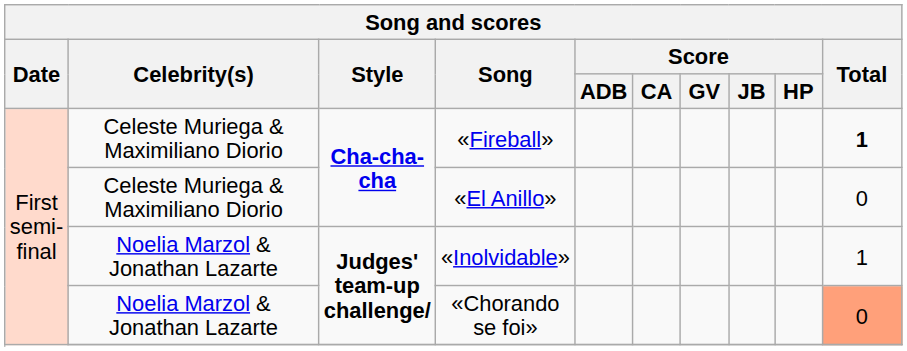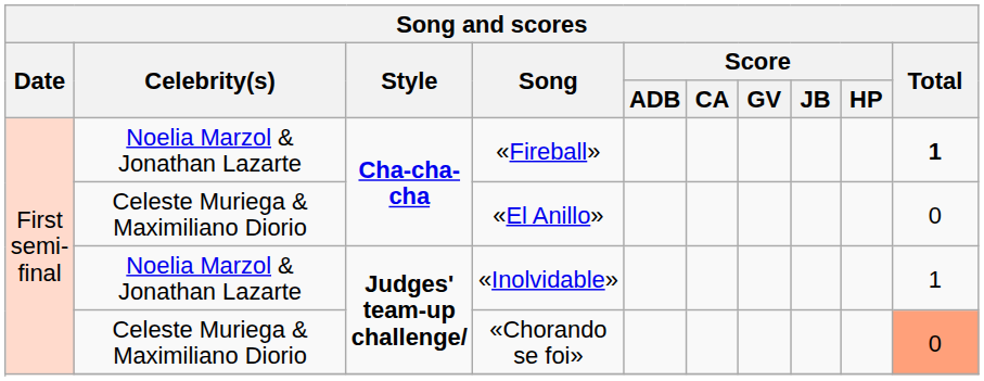«Fireball» | Celebrity(s): Celeste Muriega & Maximiliano Diorio -> Noelia Marzol & Jonathan Lazarte
«Chorando se foi» | Celebrity(s): Noelia Marzol & Jonathan Lazarte -> Celeste Muriega & Maximiliano Diorio
